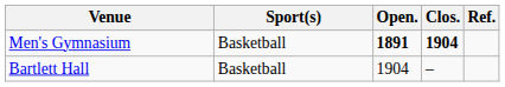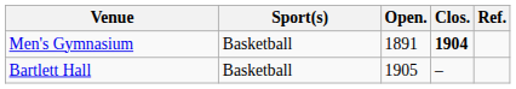Men's Gymnasium | Open.: bold -> normal
Bartlett Hall | Open.: 1904 -> 1905
